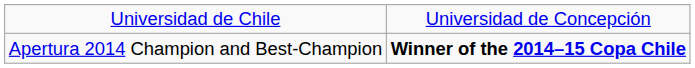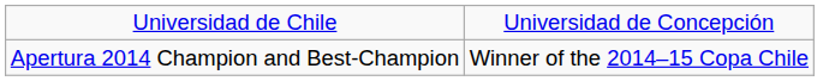Apertura 2014 Champion and Best-Champion | column 2: bold -> normal
